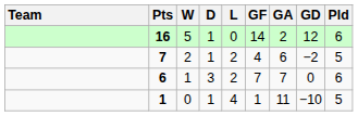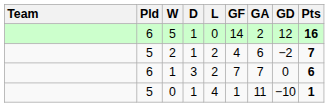columns swapped: Pld <-> Pts
